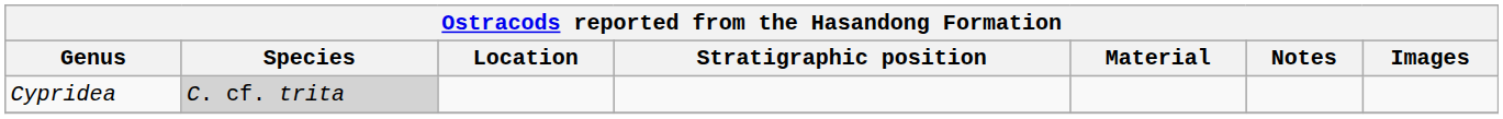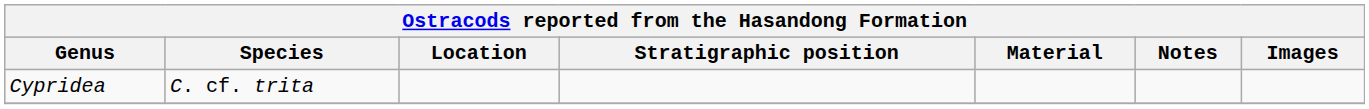Cypridea | Species: lightgrey background -> no background
